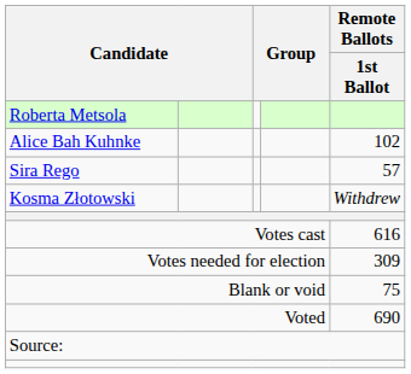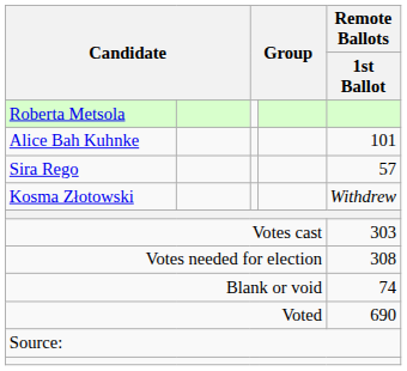Alice Bah Kuhnke | Remote Ballots / 1st Ballot: 102 -> 101
Votes cast | Remote Ballots / 1st Ballot: 616 -> 303
Votes needed for election | Remote Ballots / 1st Ballot: 309 -> 308
Blank or void | Remote Ballots / 1st Ballot: 75 -> 74
